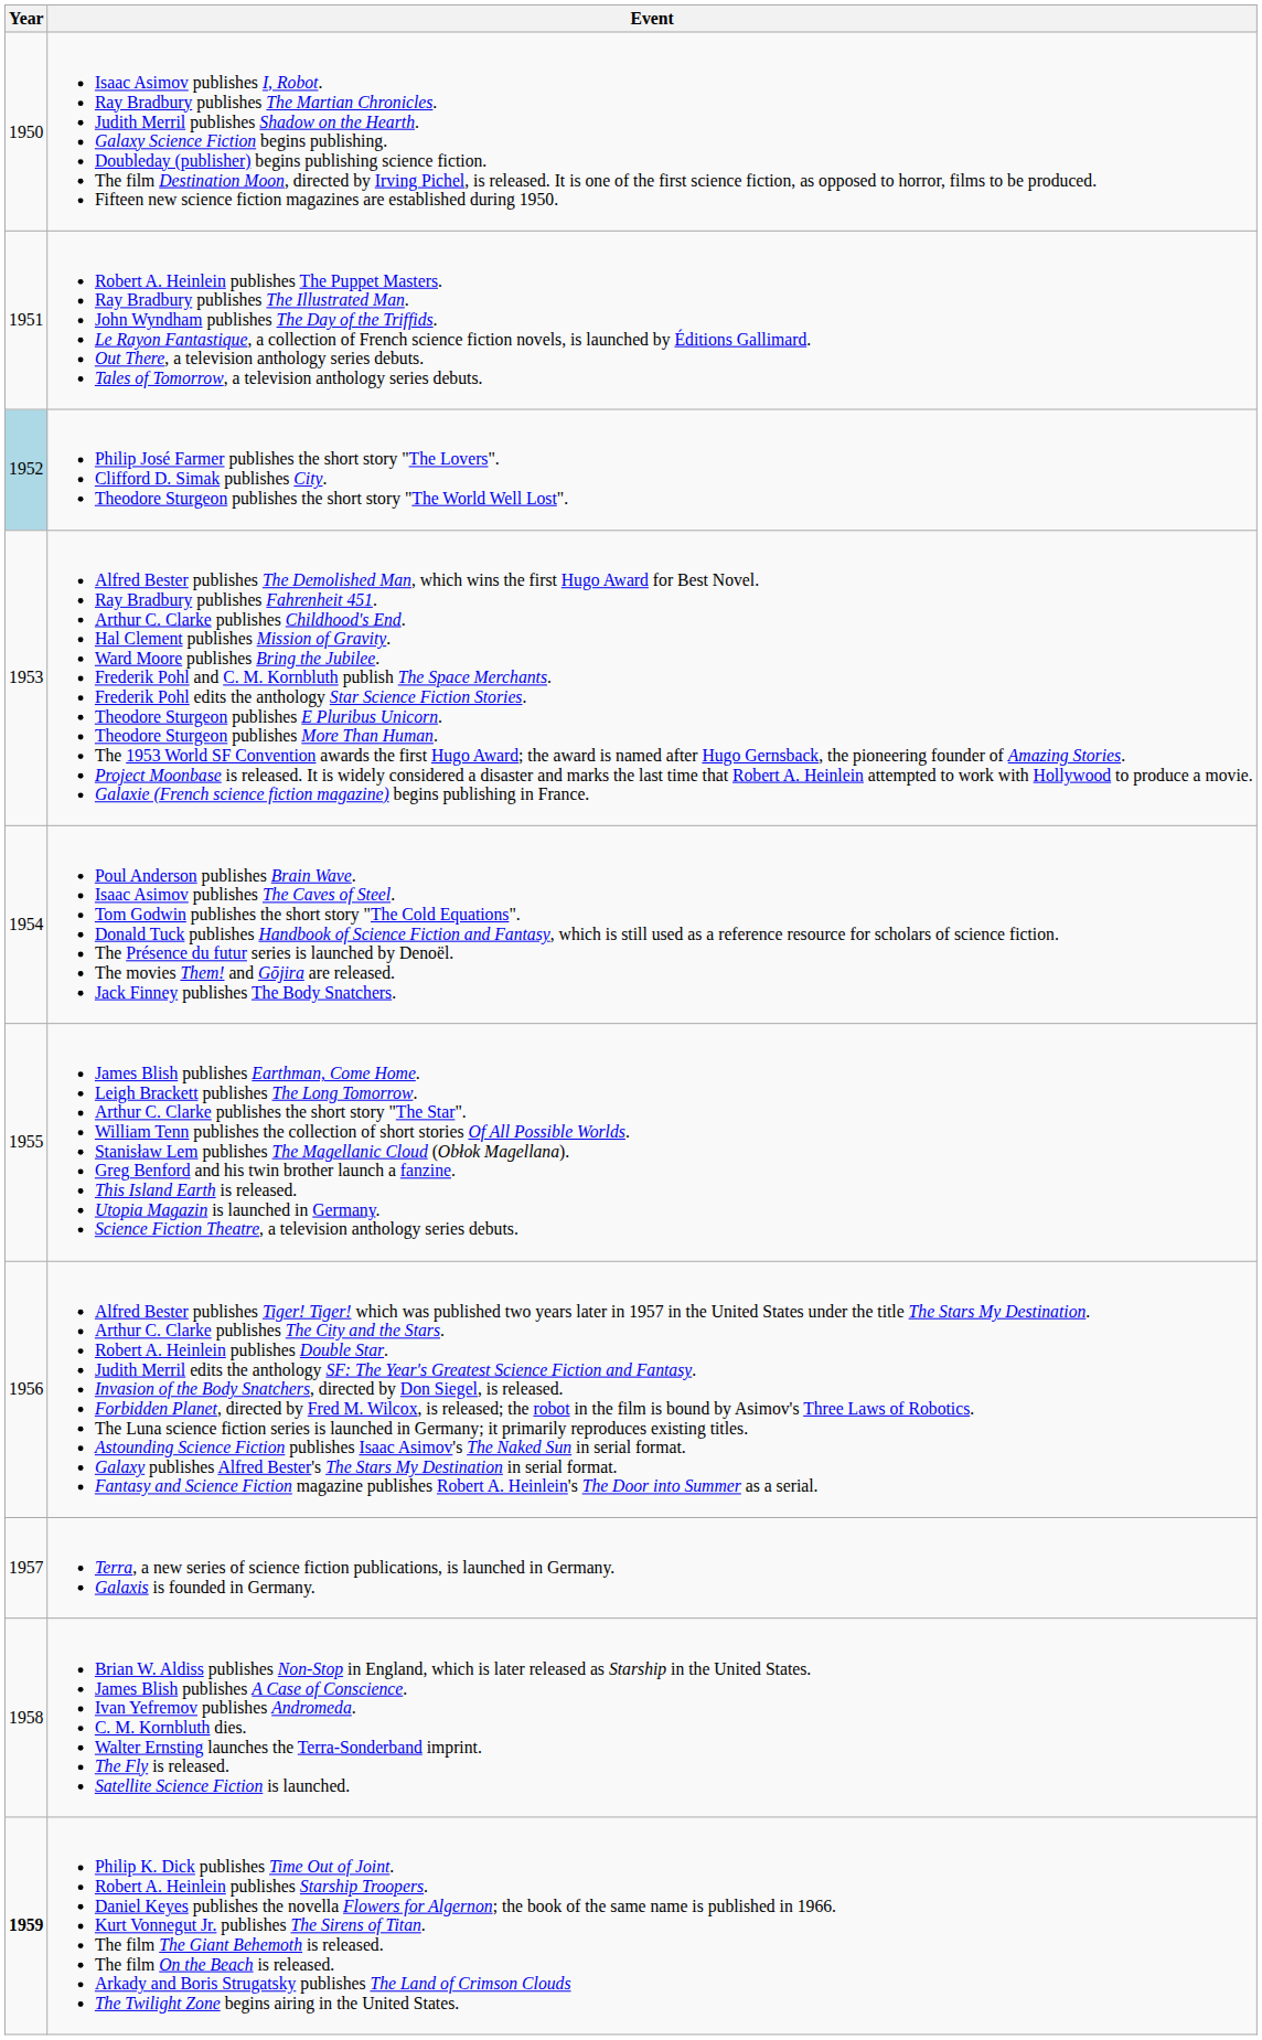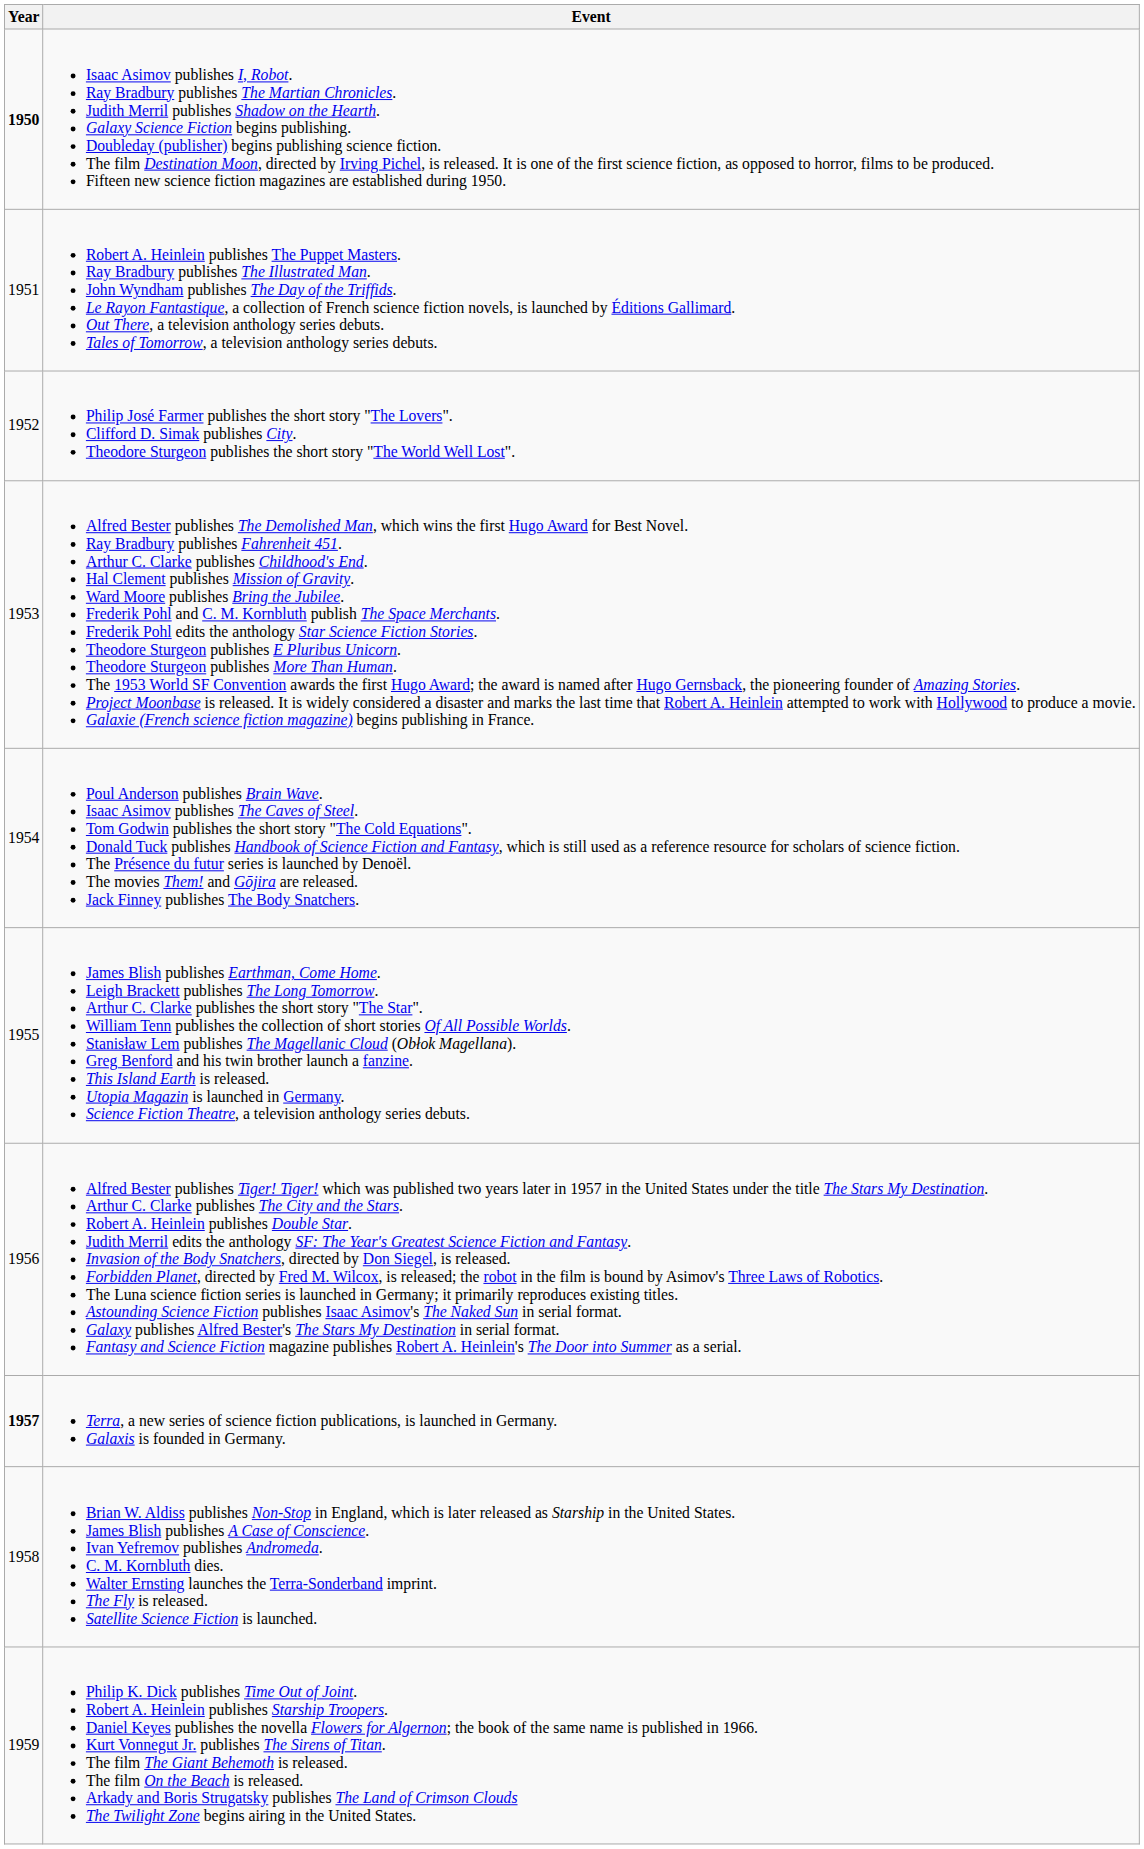row 2 | Year: normal -> bold
row 4 | Year: lightblue background -> no background
row 9 | Year: normal -> bold
row 11 | Year: bold -> normal
